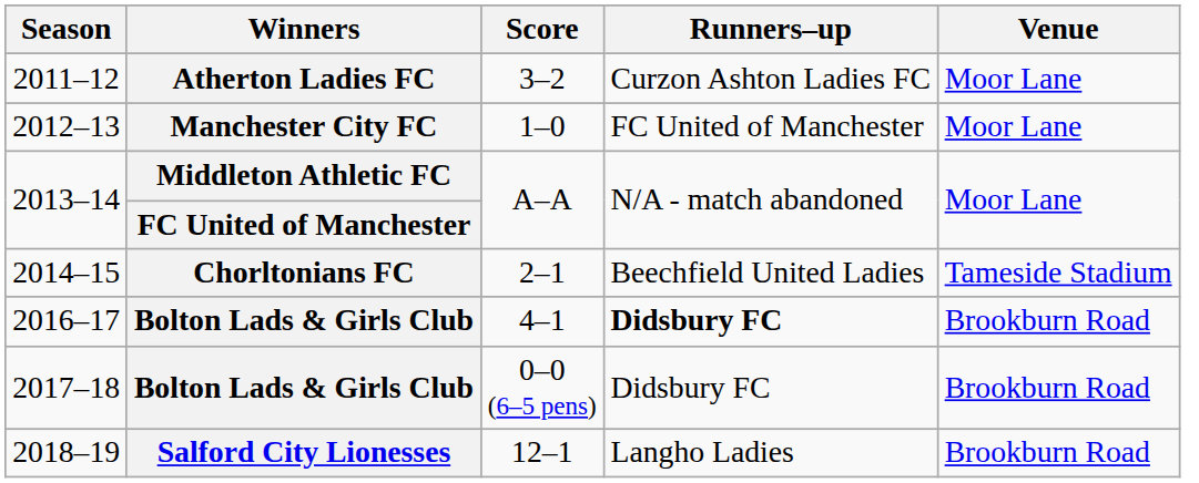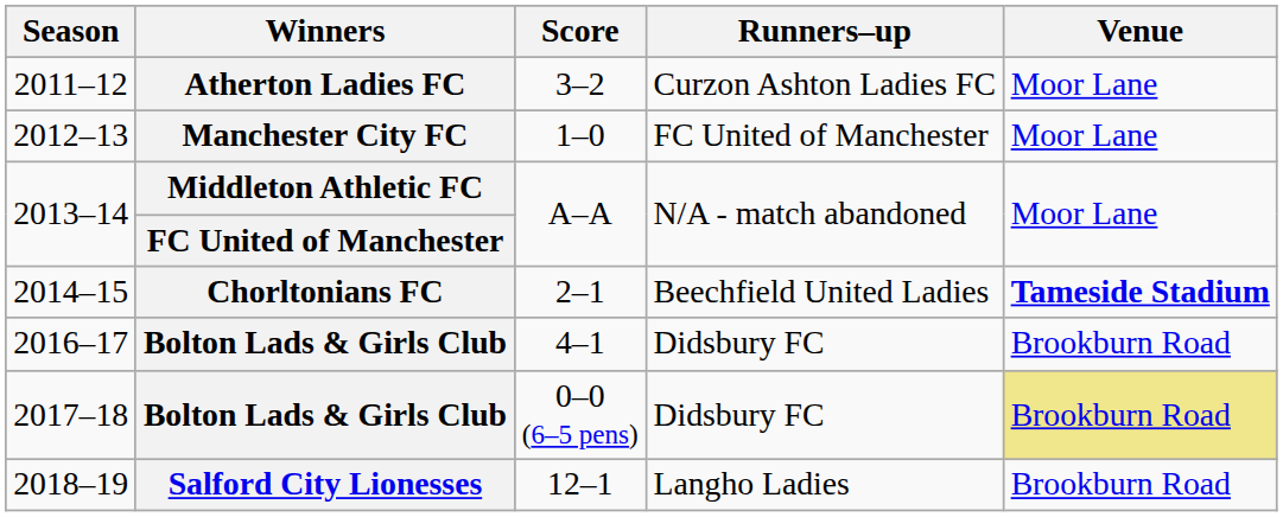2014–15 | Venue: normal -> bold
2016–17 | Runners–up: bold -> normal
2017–18 | Venue: no background -> khaki background
